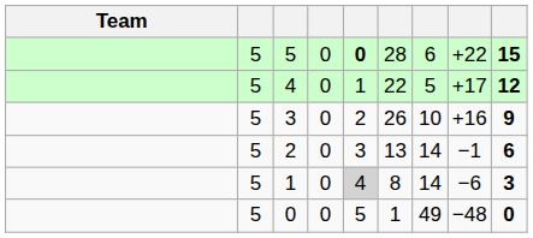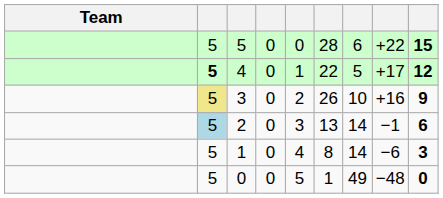row 2 | column 5: bold -> normal
row 3 | column 2: normal -> bold
row 4 | column 2: no background -> khaki background
row 5 | column 2: no background -> lightblue background
row 6 | column 5: lightgrey background -> no background
